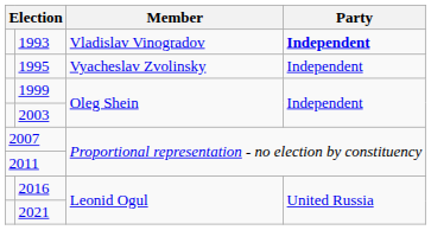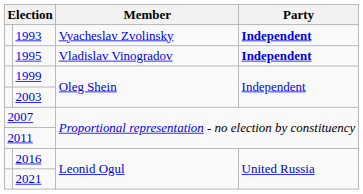1993 | Member: Vladislav Vinogradov -> Vyacheslav Zvolinsky
1995 | Member: Vyacheslav Zvolinsky -> Vladislav Vinogradov
1995 | Party: normal -> bold
